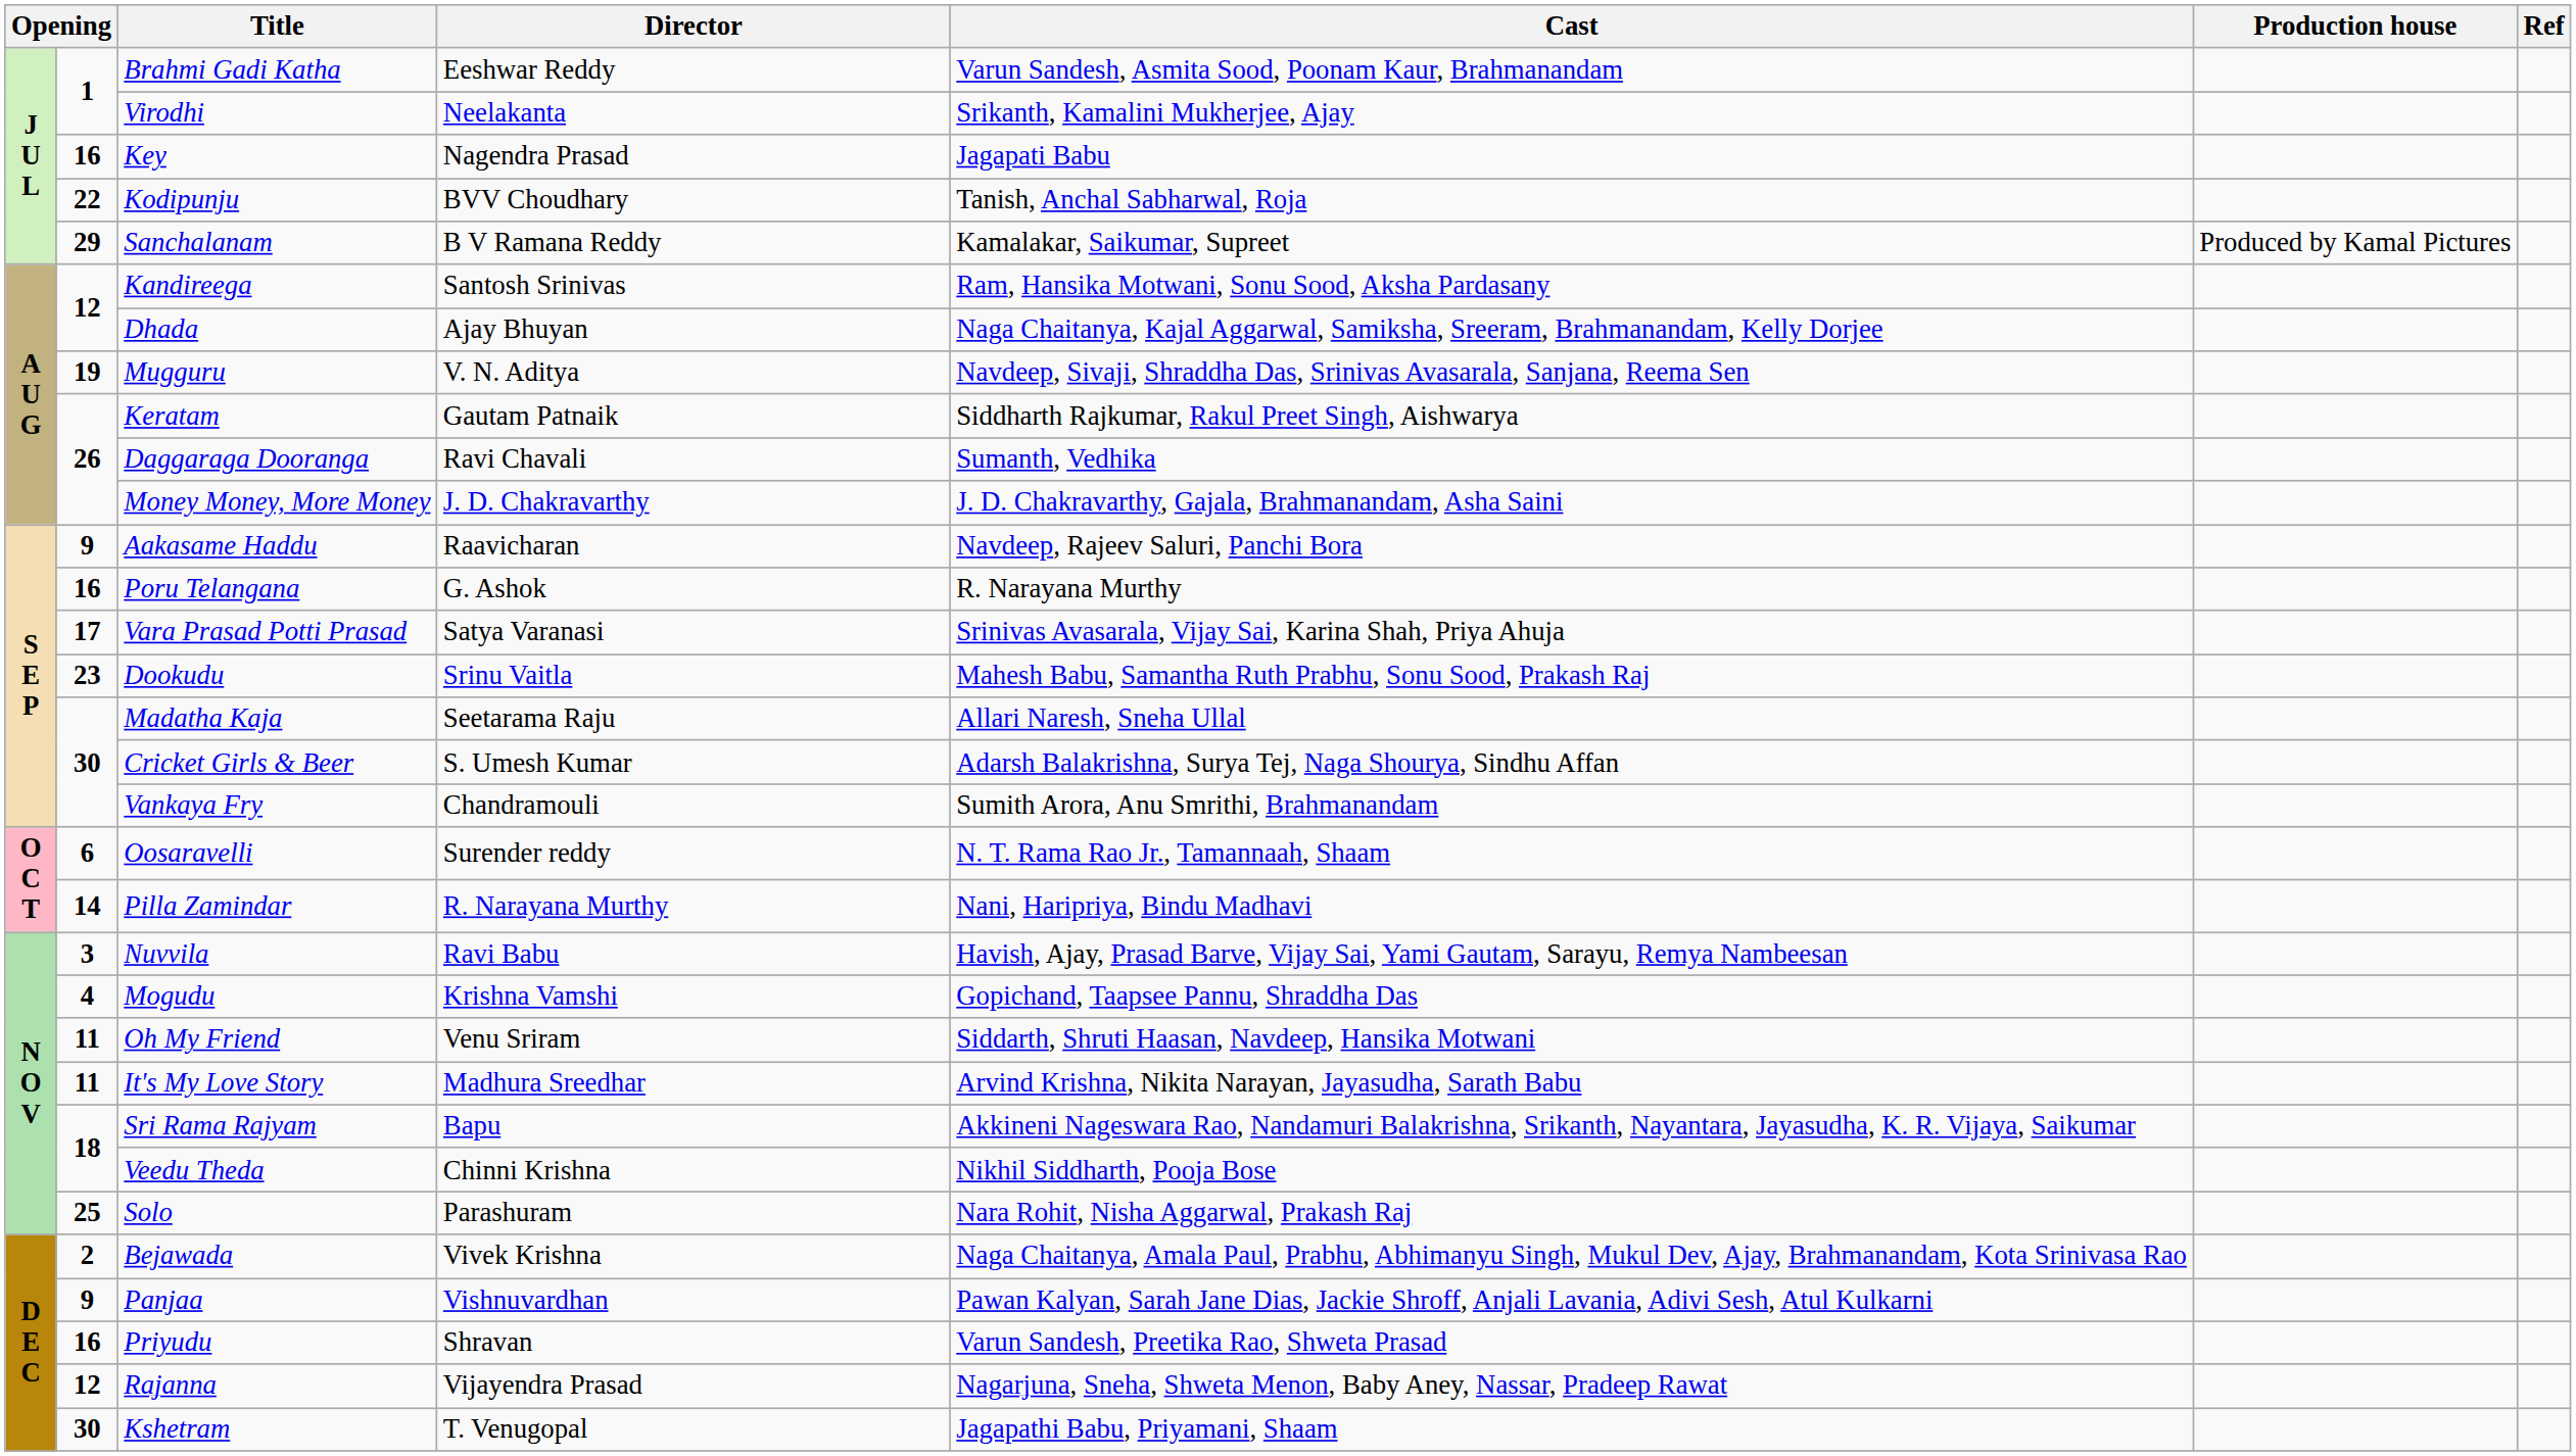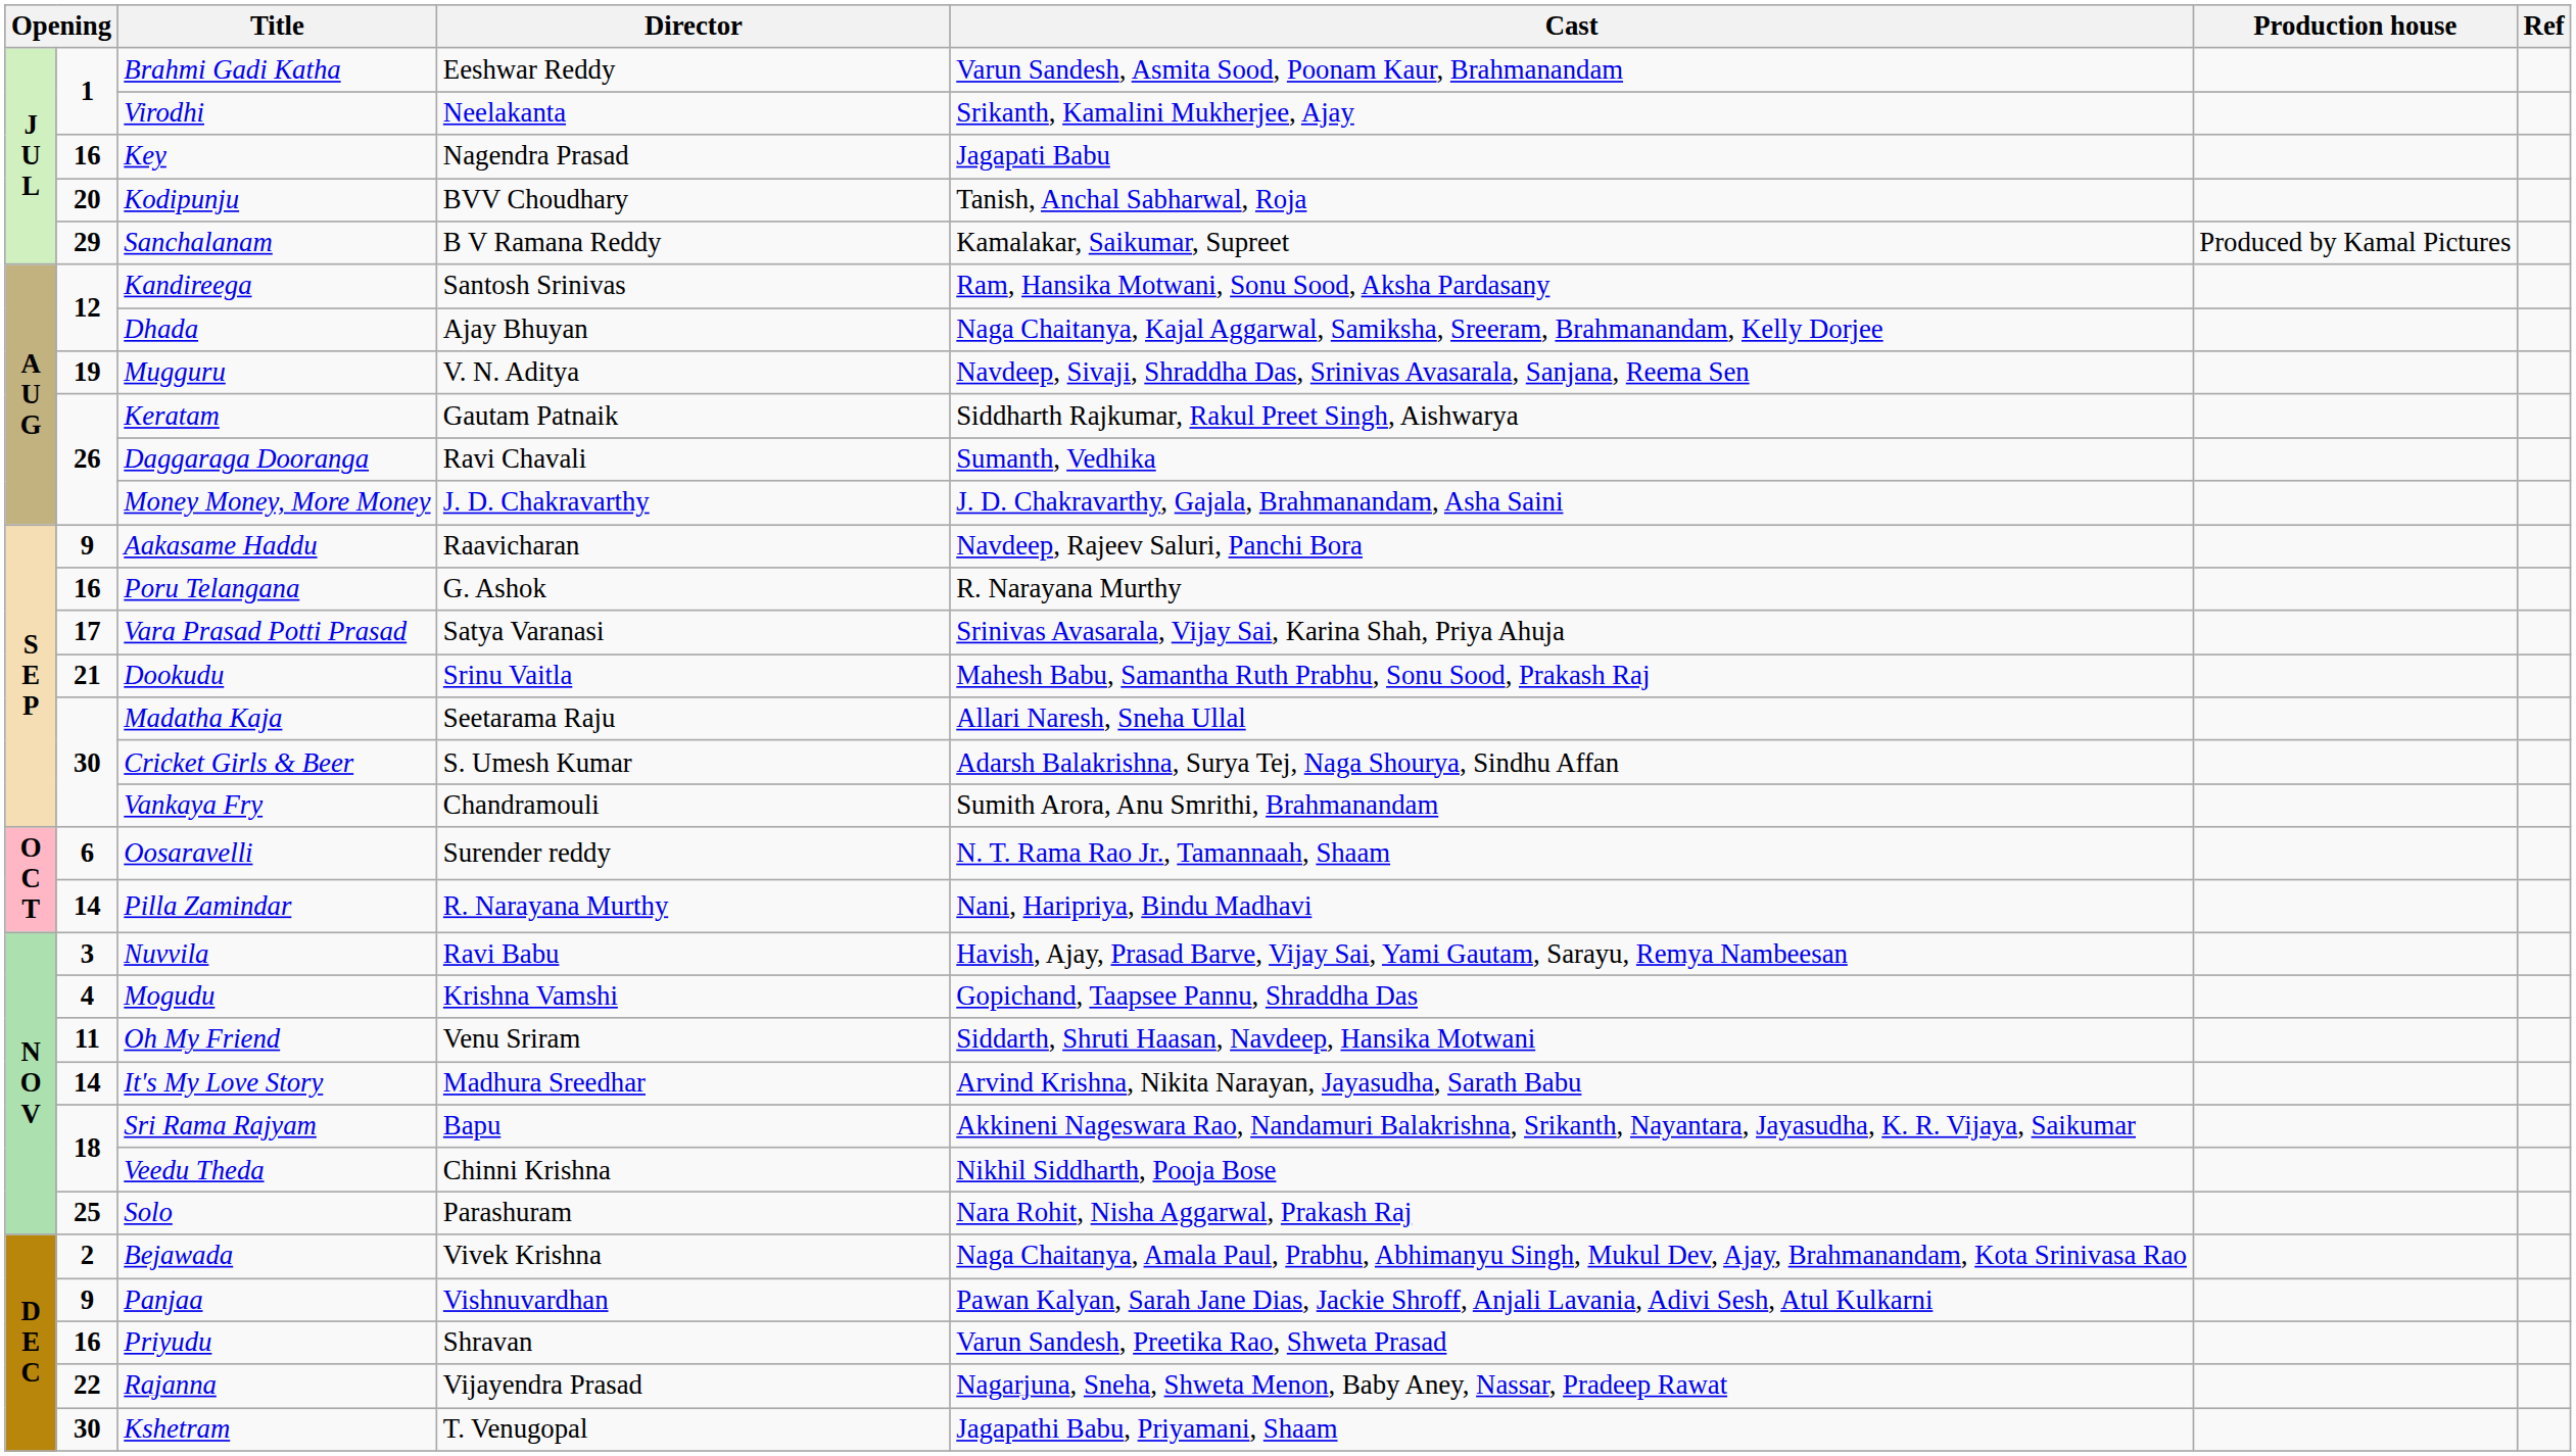Kodipunju | column 2: 22 -> 20
Dookudu | column 2: 23 -> 21
It's My Love Story | column 2: 11 -> 14
Rajanna | column 2: 12 -> 22
